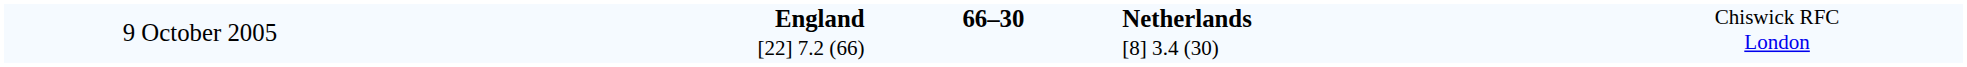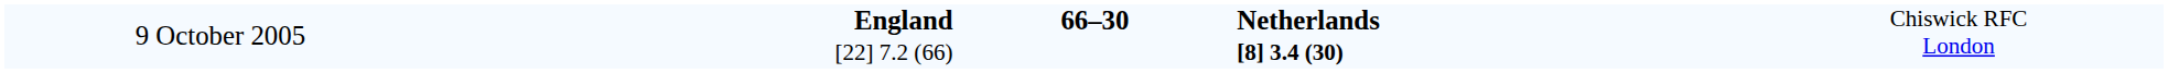[22] 7.2 (66) | column 4: normal -> bold
